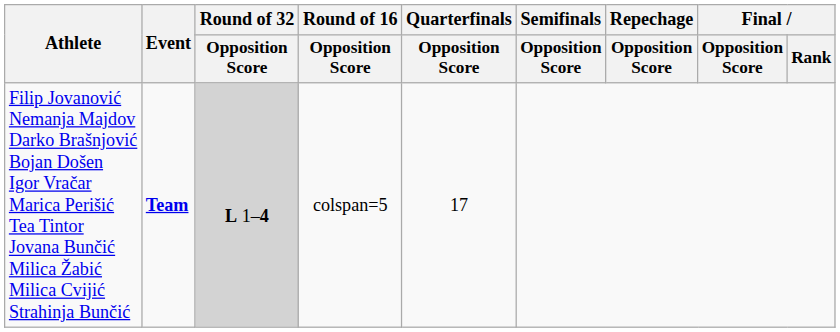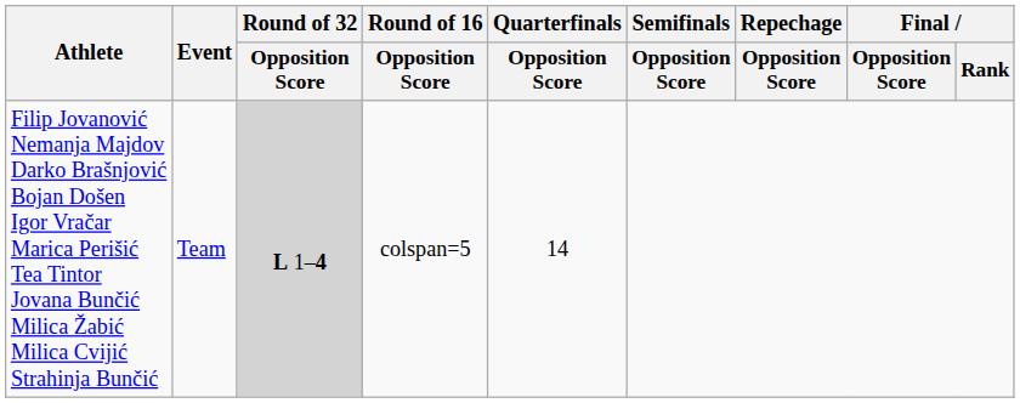row 3 | Event: bold -> normal
row 3 | Quarterfinals / Opposition Score: 17 -> 14
